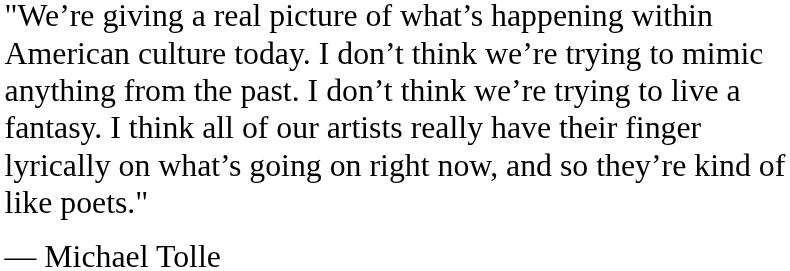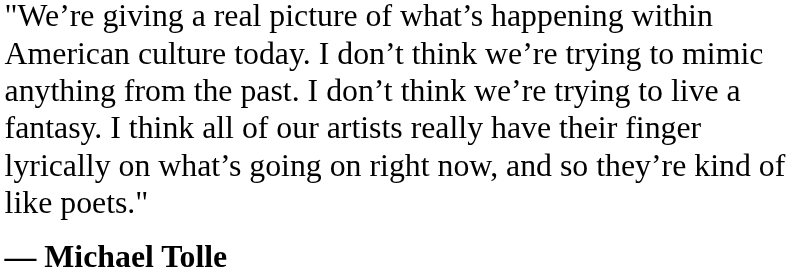row 2 | column 1: normal -> bold
